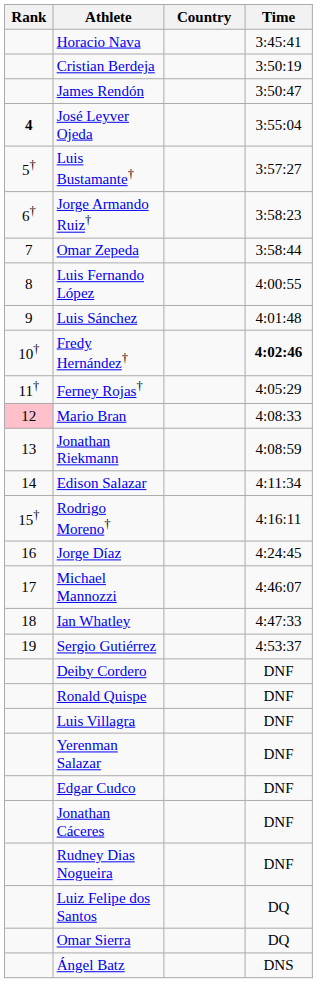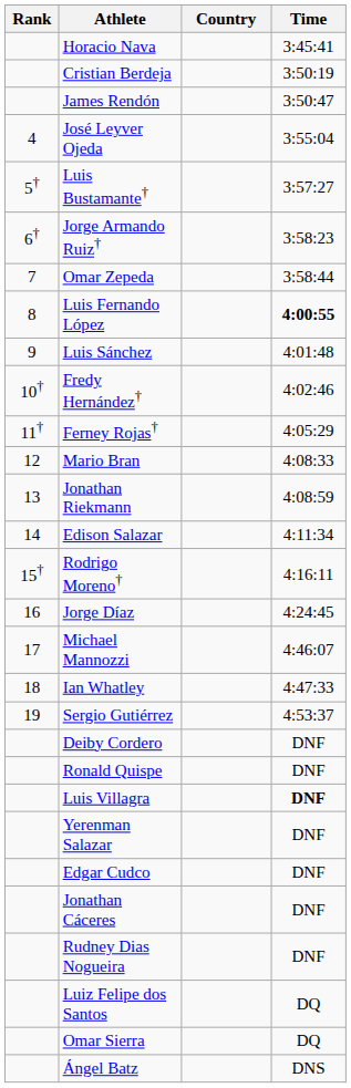José Leyver Ojeda | Rank: bold -> normal
Luis Fernando López | Time: normal -> bold
Fredy Hernández† | Time: bold -> normal
Mario Bran | Rank: pink background -> no background
Luis Villagra | Time: normal -> bold
